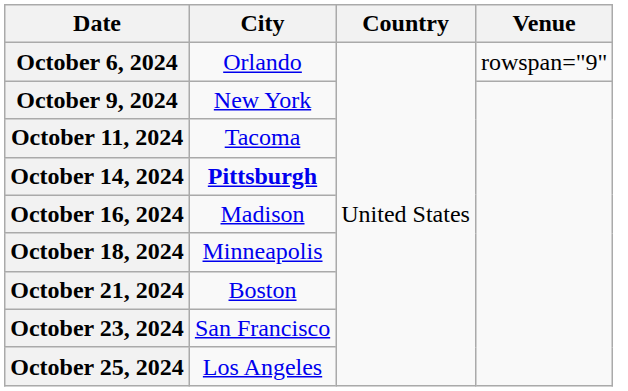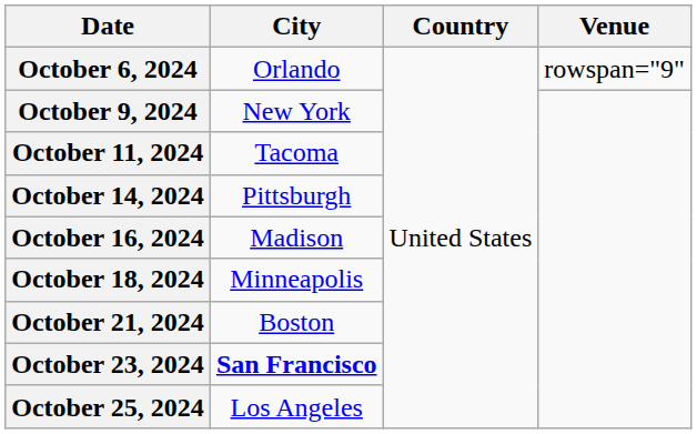October 14, 2024 | City: bold -> normal
October 23, 2024 | City: normal -> bold
